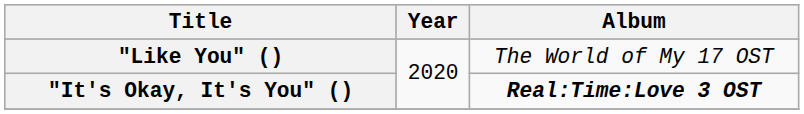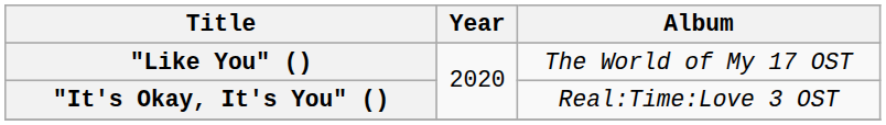"It's Okay, It's You" () | Album: bold -> normal
